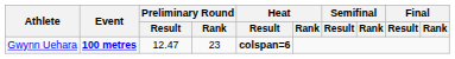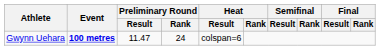Gwynn Uehara | Preliminary Round / Result: 12.47 -> 11.47
Gwynn Uehara | Preliminary Round / Rank: 23 -> 24
Gwynn Uehara | Heat / Result: bold -> normal
